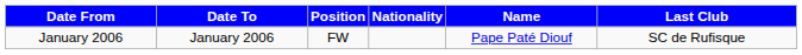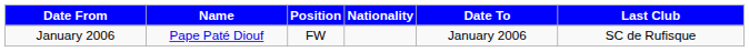columns swapped: Date To <-> Name
